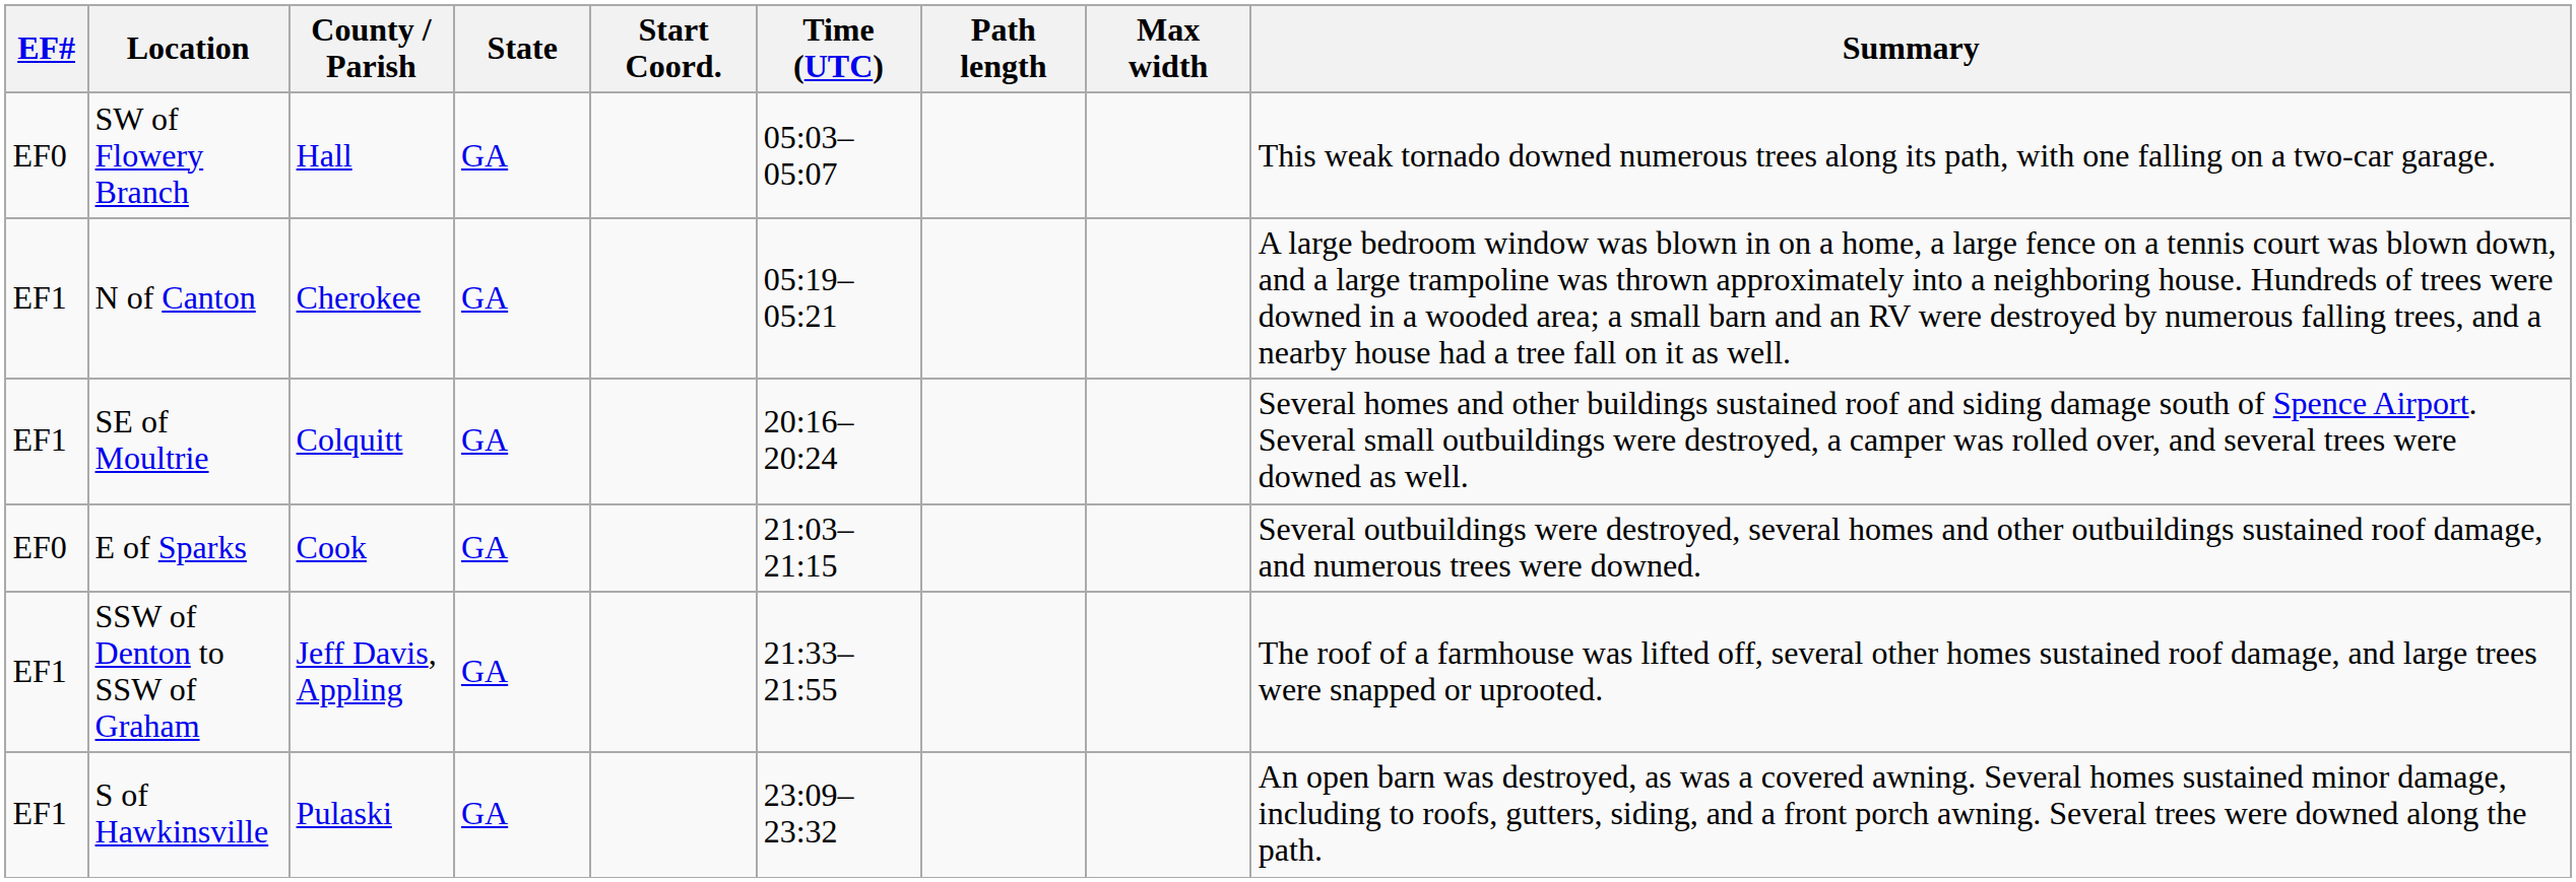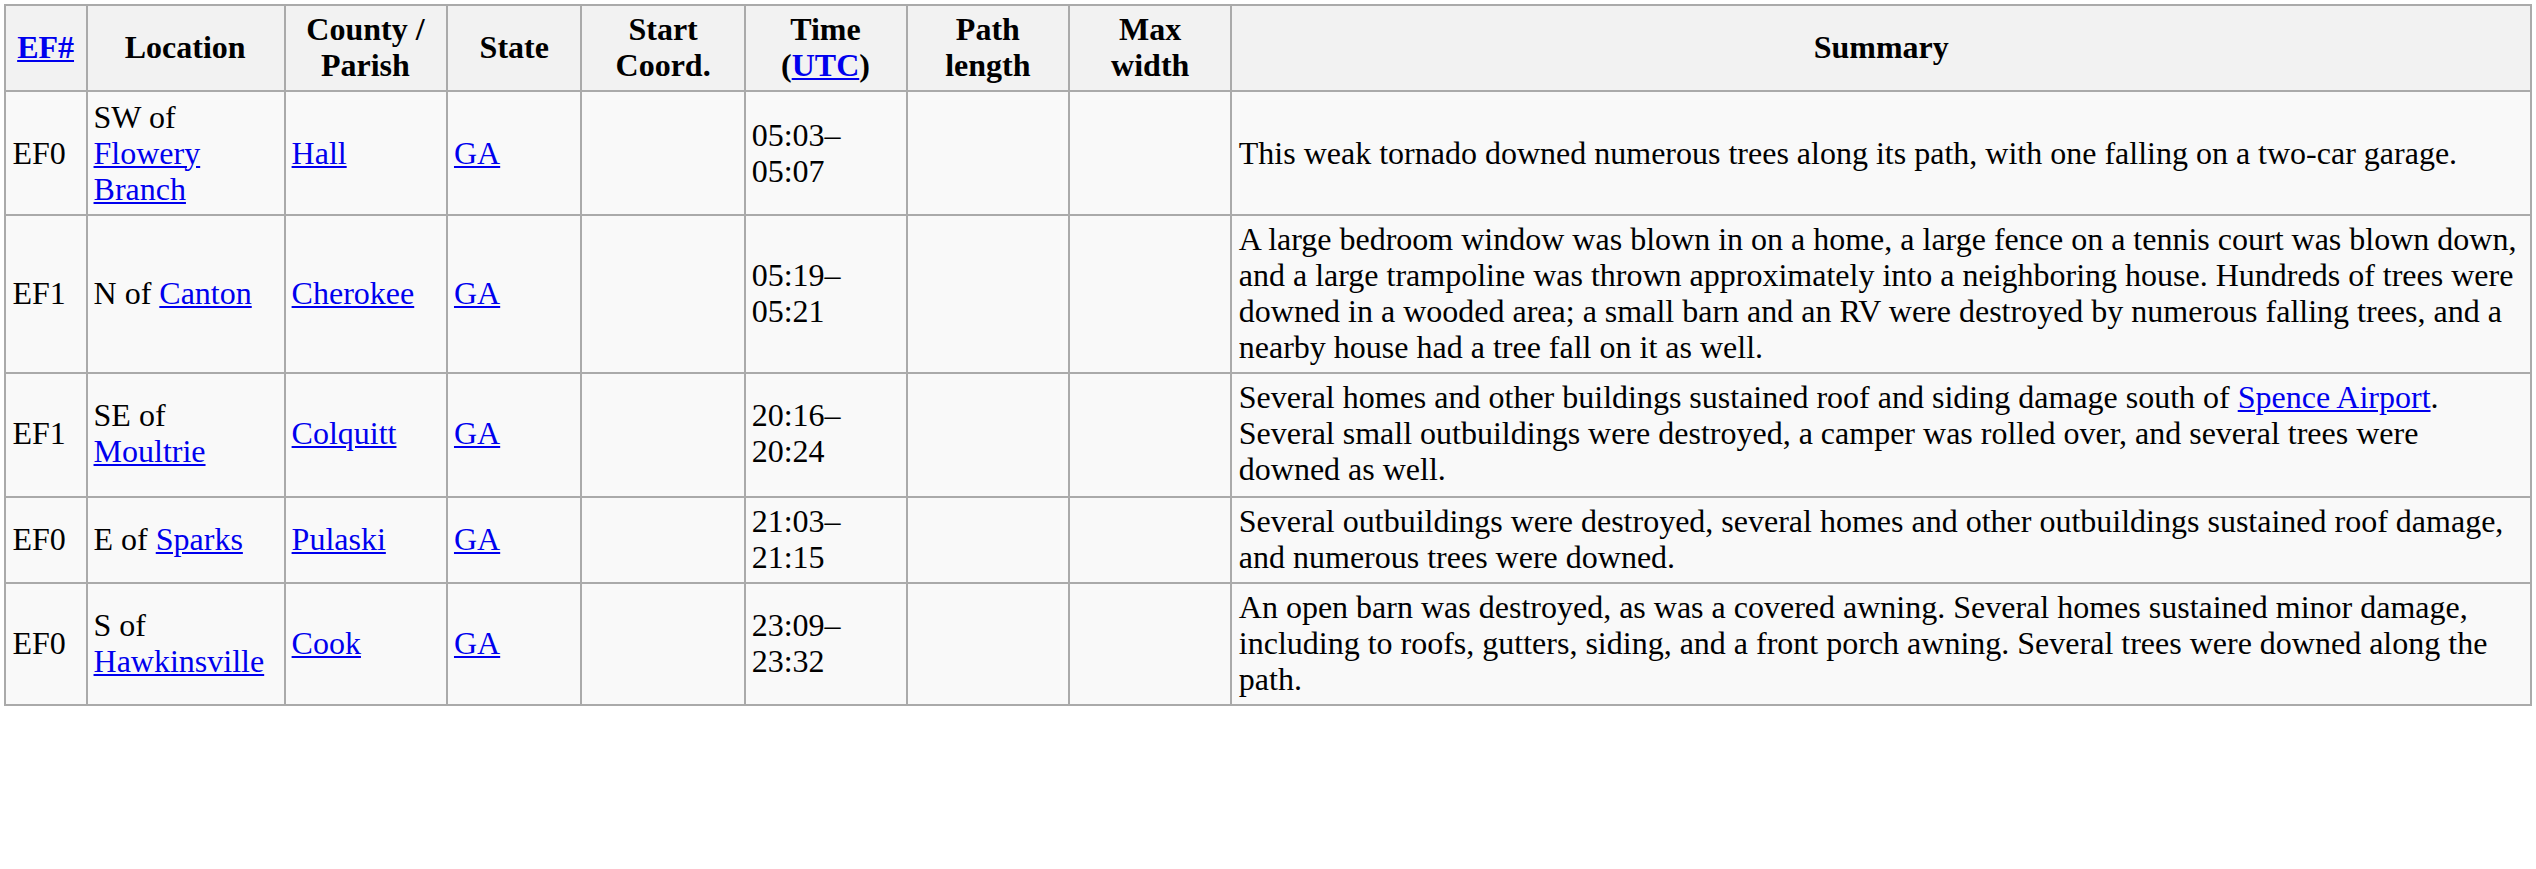E of Sparks | County / Parish: Cook -> Pulaski
- row: EF1 | SSW of Denton to SSW of Graham | Jeff Davis, Appling | GA | 21:33–21:55 | The roof of a farmhouse was lifted off, several other homes sustained roof damage, and large trees were snapped or uprooted.
S of Hawkinsville | EF#: EF1 -> EF0
S of Hawkinsville | County / Parish: Pulaski -> Cook
